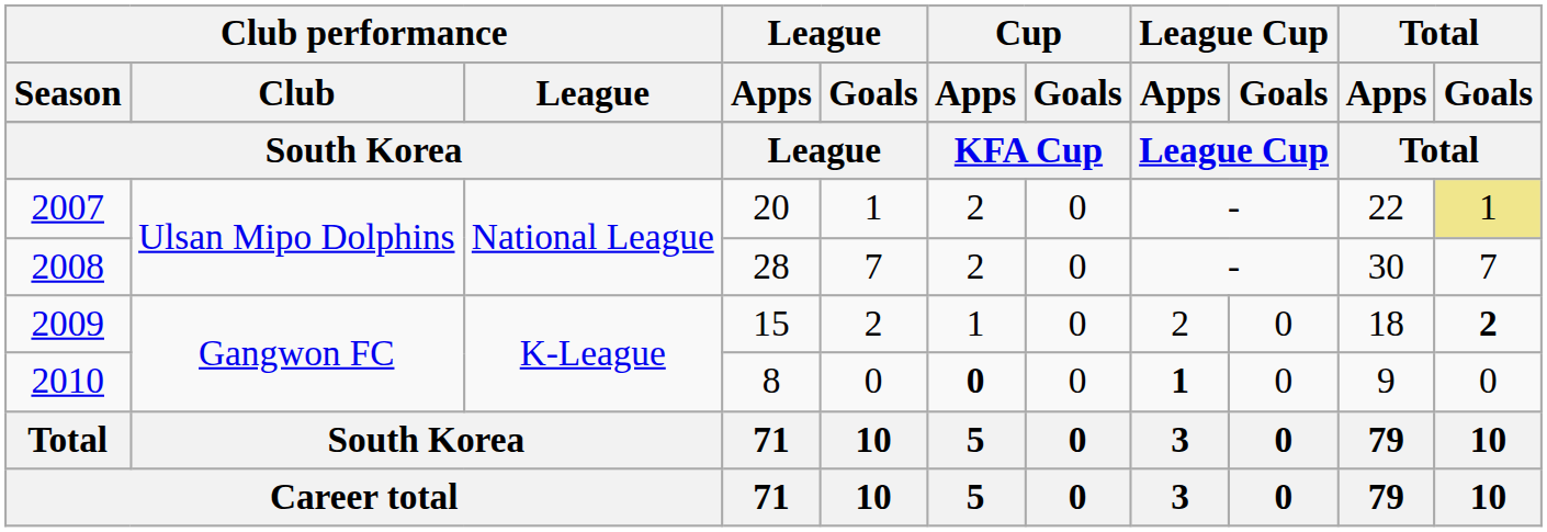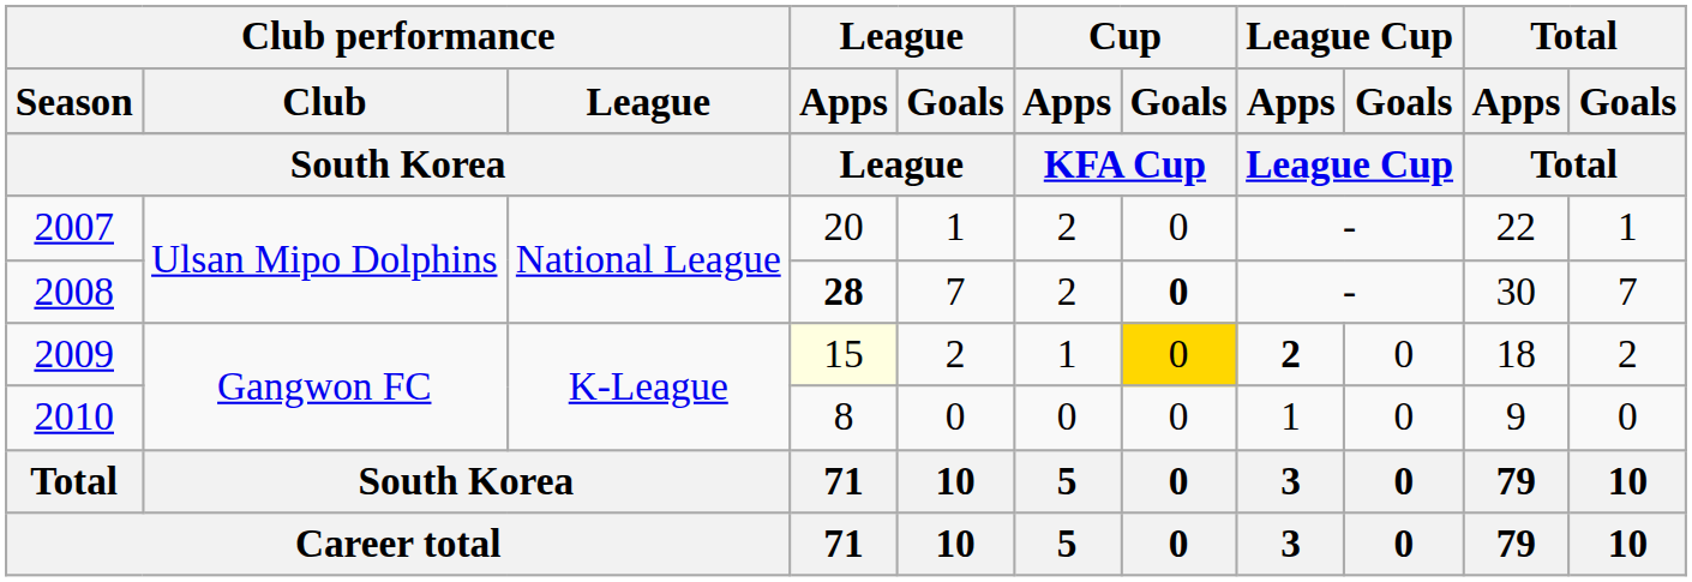2007 | Total / Goals: khaki background -> no background
2008 | League / Apps: normal -> bold
2008 | Cup / Goals: normal -> bold
2009 | League / Apps: no background -> lightyellow background
2009 | Cup / Goals: no background -> gold background
2009 | League Cup / Apps: normal -> bold
2009 | Total / Goals: bold -> normal
2010 | Cup / Apps: bold -> normal
2010 | League Cup / Apps: bold -> normal
